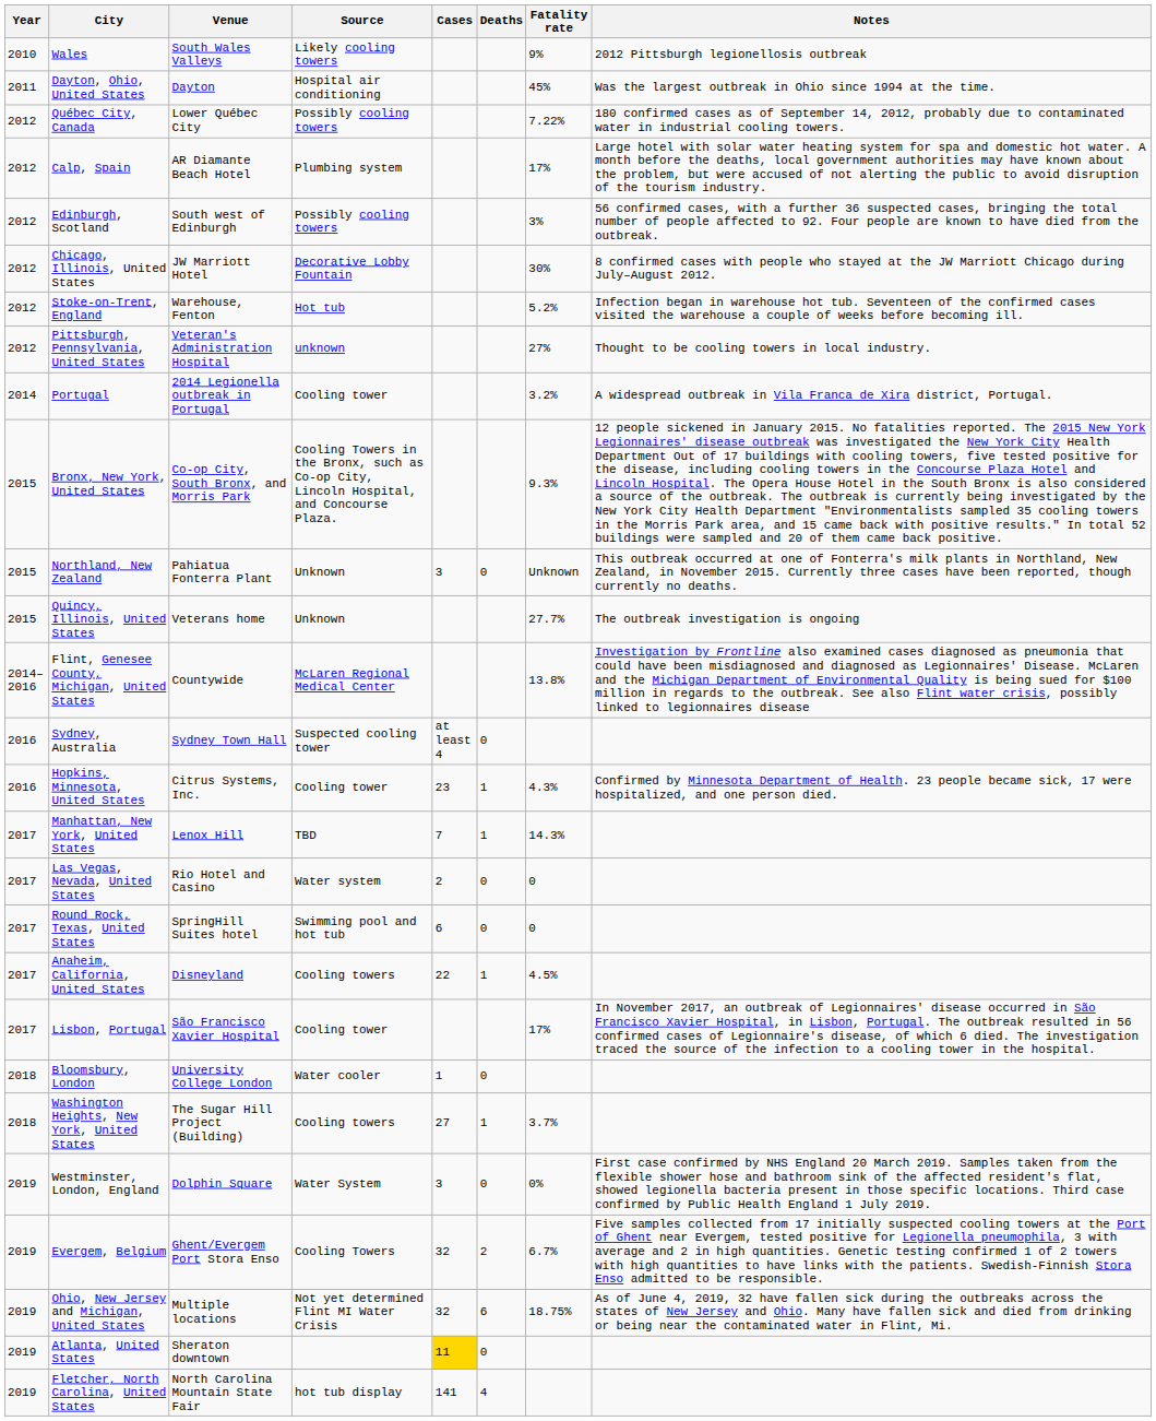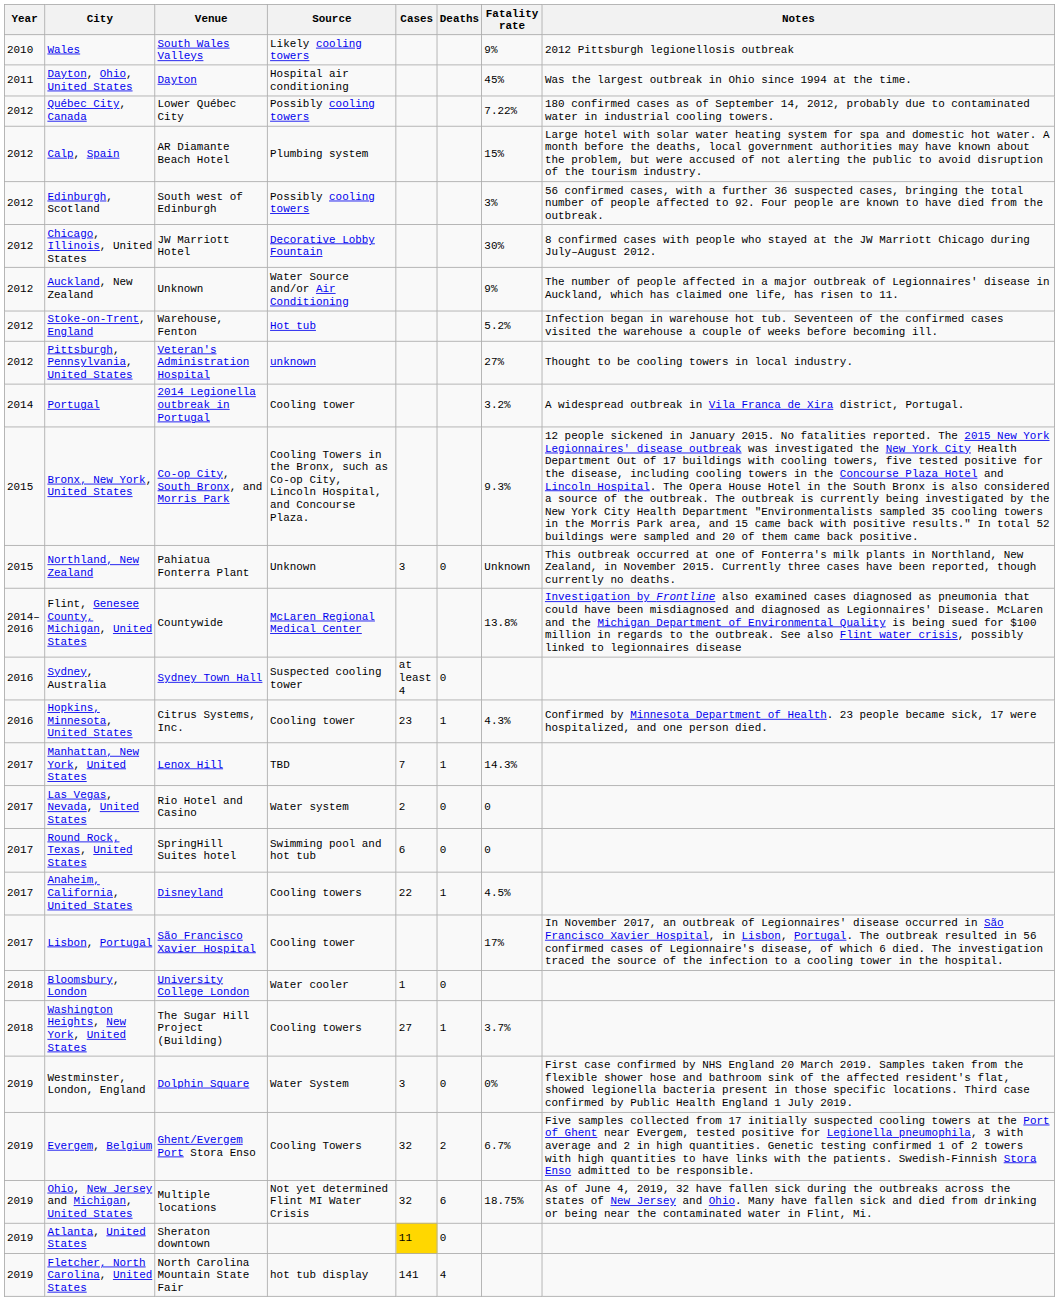Calp, Spain | Fatality rate: 17% -> 15%
+ row: 2012 | Auckland, New Zealand | Unknown | Water Source and/or Air Conditioning | 9% | The number of people affected in a major outbreak of Legionnaires' disease in Auckland, which has claimed one life, has risen to 11.
- row: 2015 | Quincy, Illinois, United States | Veterans home | Unknown | 27.7% | The outbreak investigation is ongoing
